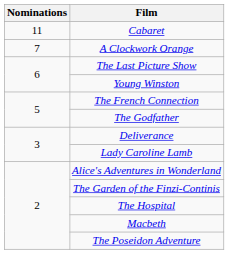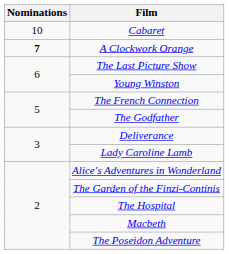Cabaret | Nominations: 11 -> 10
A Clockwork Orange | Nominations: normal -> bold
